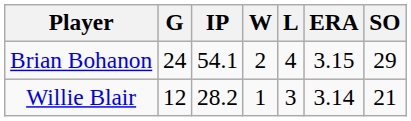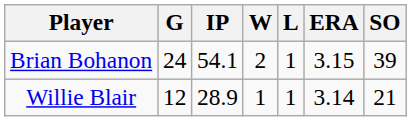Brian Bohanon | L: 4 -> 1
Brian Bohanon | SO: 29 -> 39
Willie Blair | IP: 28.2 -> 28.9
Willie Blair | L: 3 -> 1
